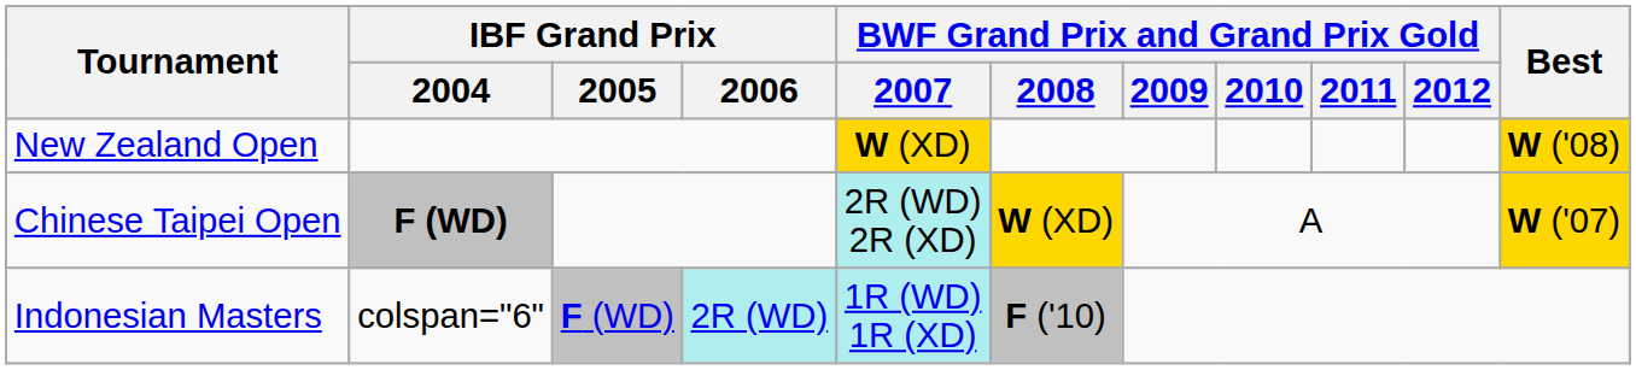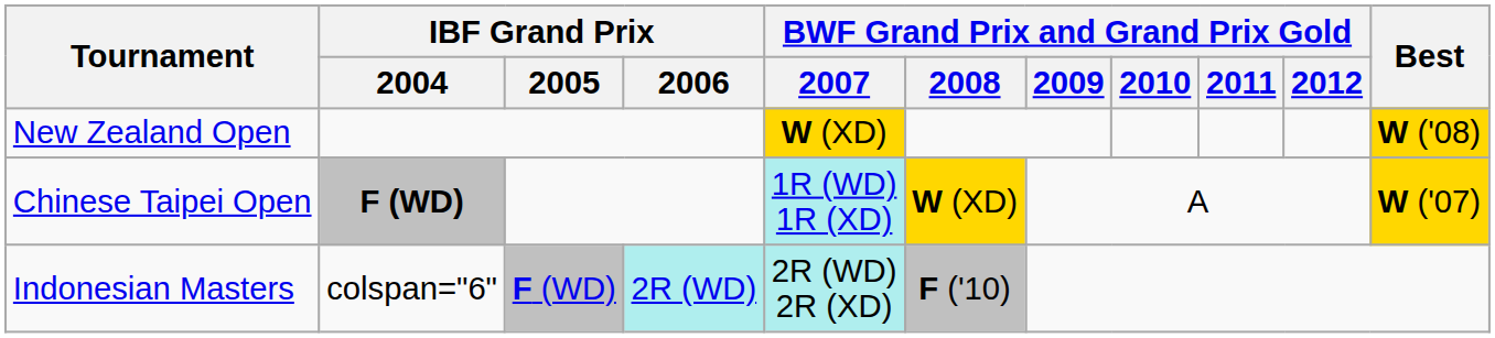Chinese Taipei Open | BWF Grand Prix and Grand Prix Gold / 2007: 2R (WD) 2R (XD) -> 1R (WD) 1R (XD)
Indonesian Masters | BWF Grand Prix and Grand Prix Gold / 2007: 1R (WD) 1R (XD) -> 2R (WD) 2R (XD)
